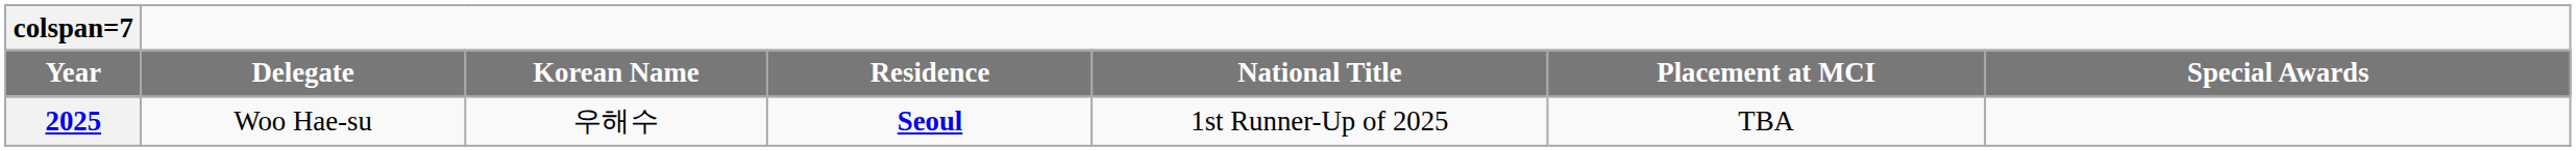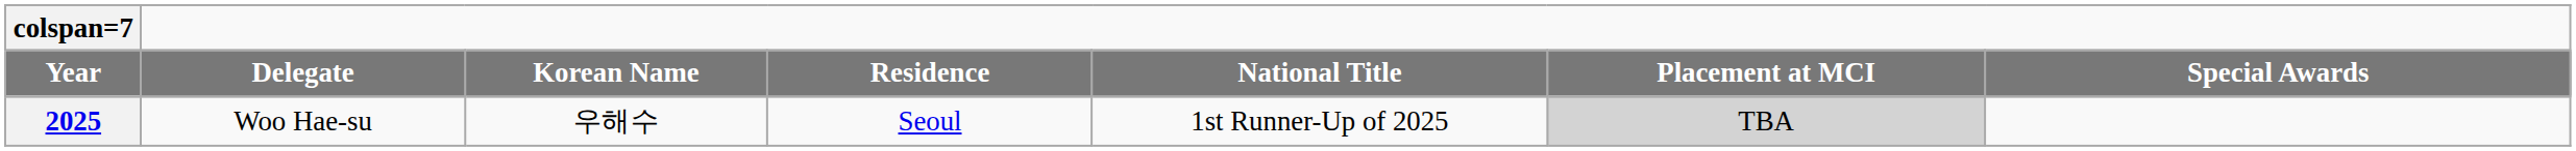2025 | Residence: bold -> normal
2025 | Placement at MCI: no background -> lightgrey background
